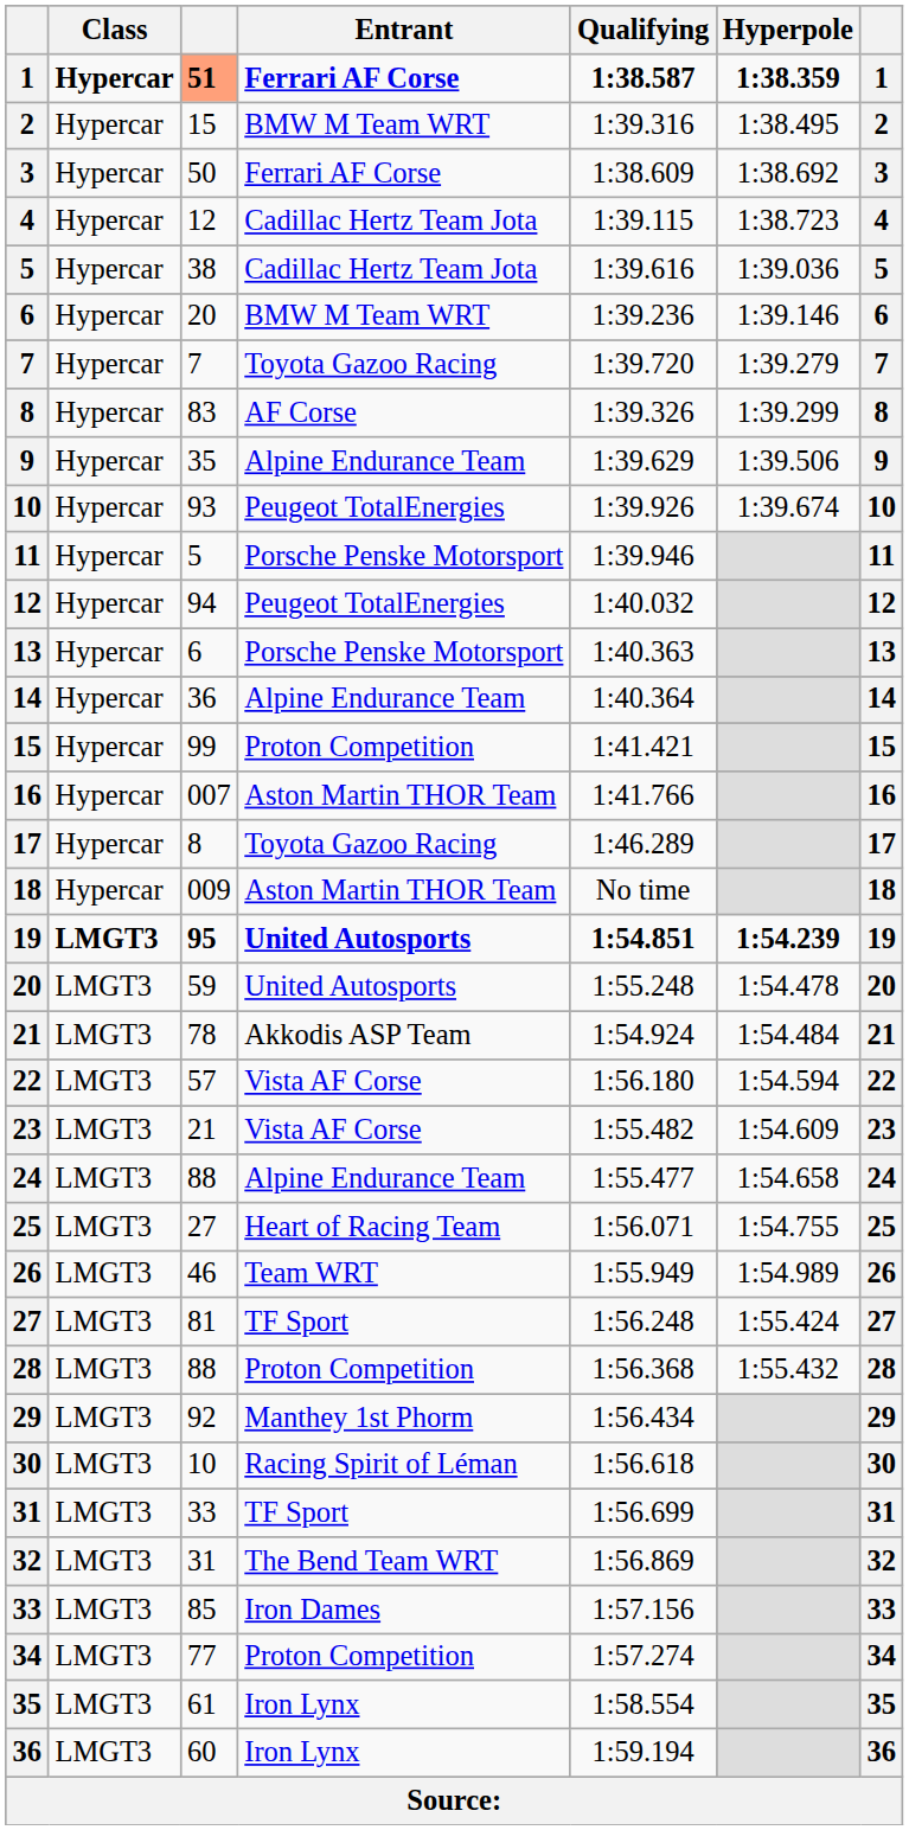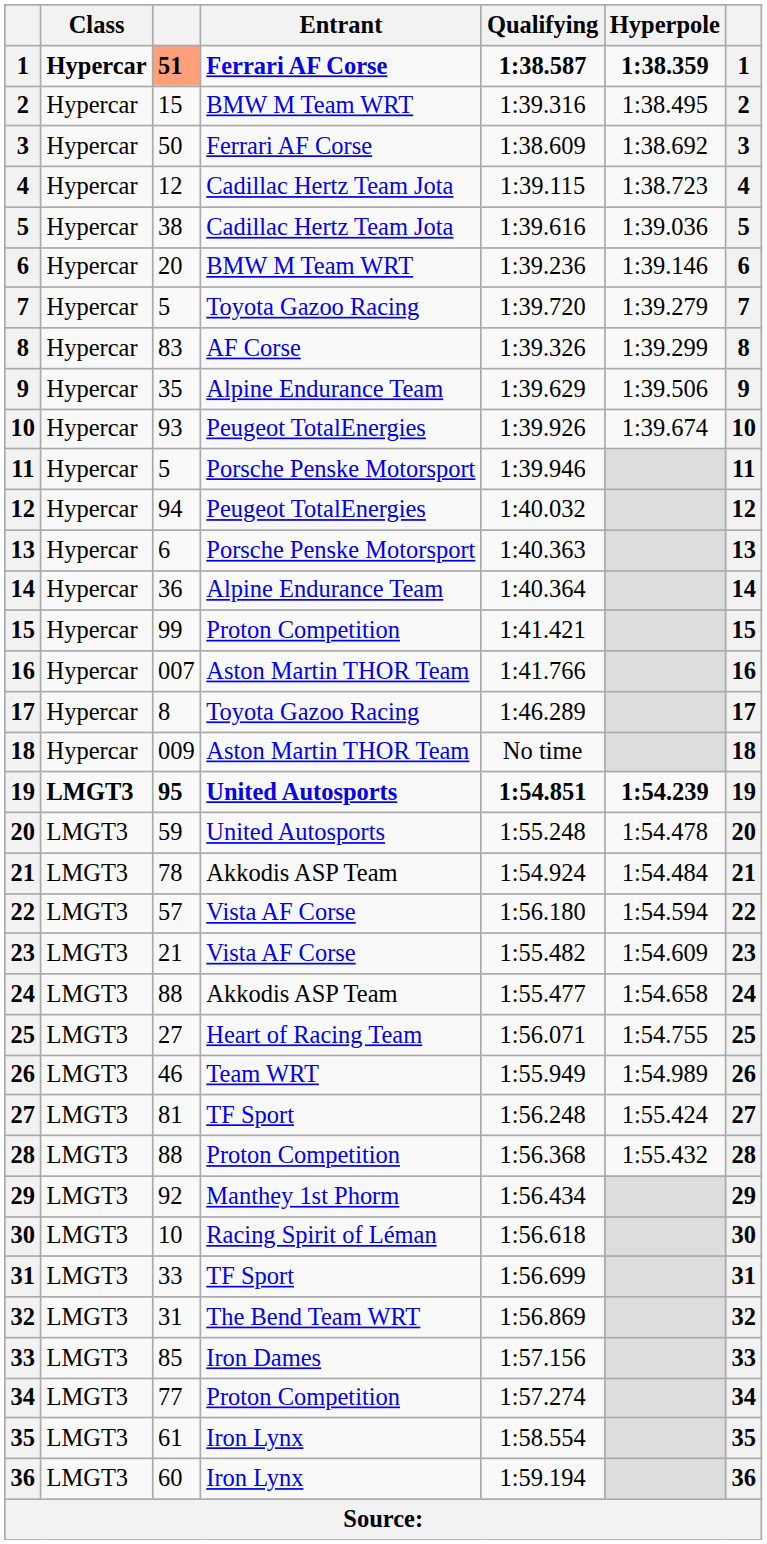row 8 | column 3: 7 -> 5
row 25 | Entrant: Alpine Endurance Team -> Akkodis ASP Team
